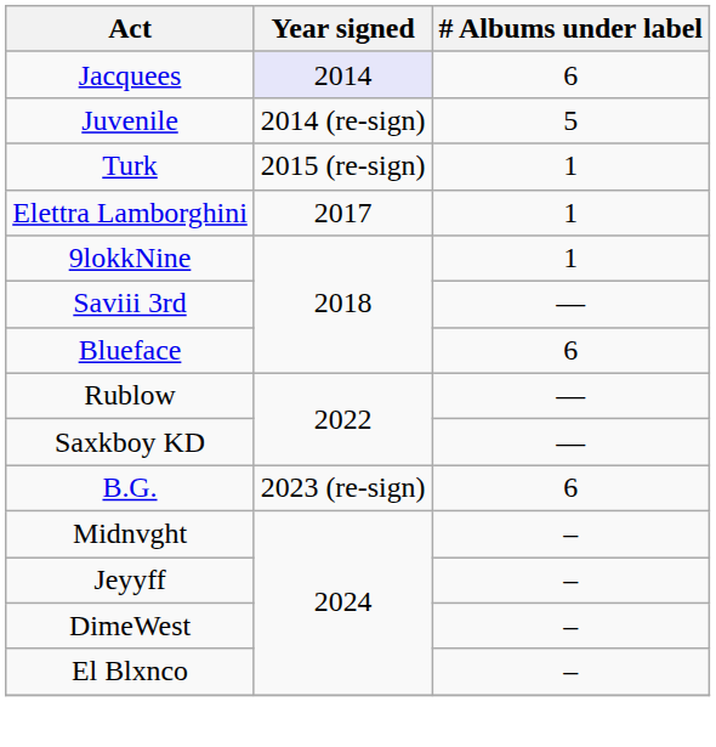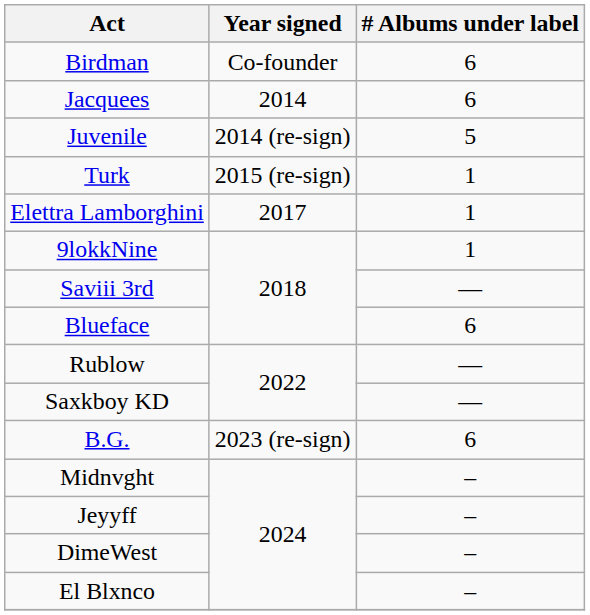+ row: Birdman | Co-founder | 6
Jacquees | Year signed: lavender background -> no background
